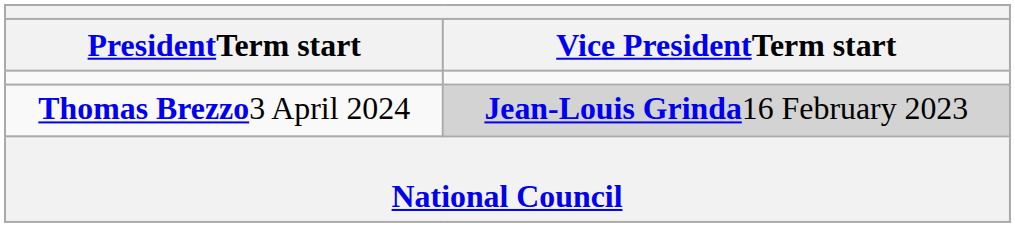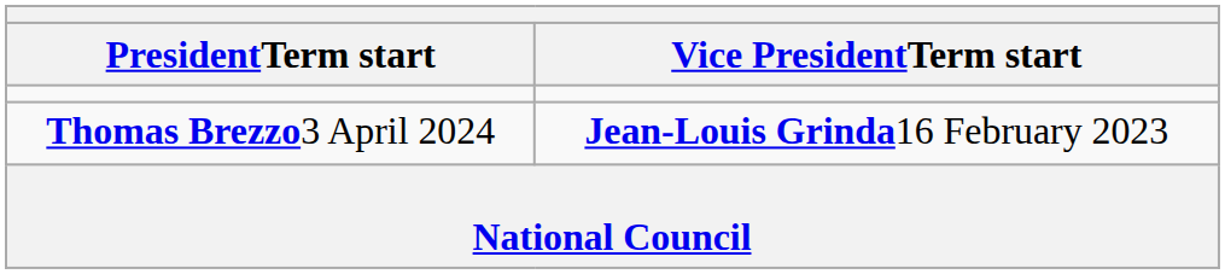Thomas Brezzo3 April 2024 | Vice PresidentTerm start: lightgrey background -> no background
